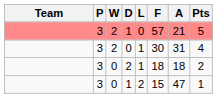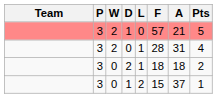row 3 | F: 30 -> 28
row 5 | A: 47 -> 37
